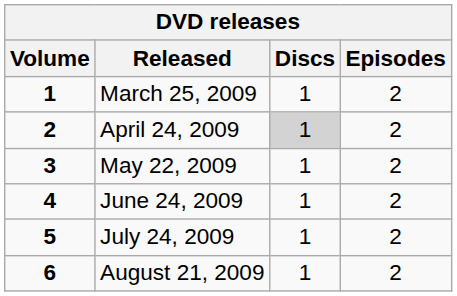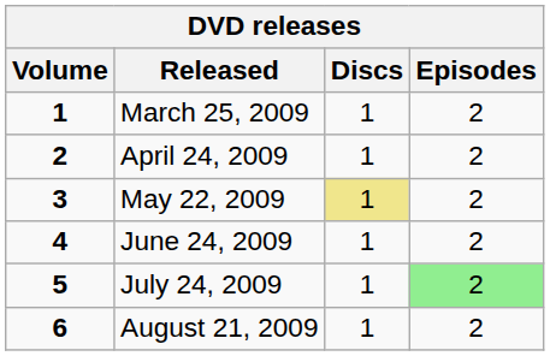April 24, 2009 | Discs: lightgrey background -> no background
May 22, 2009 | Discs: no background -> khaki background
July 24, 2009 | Episodes: no background -> lightgreen background
